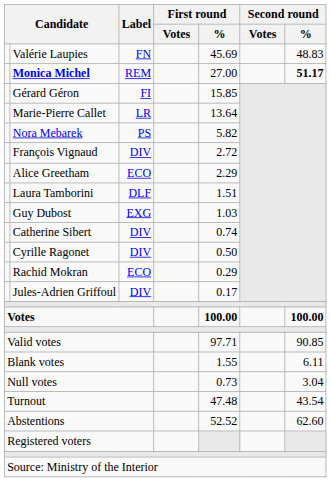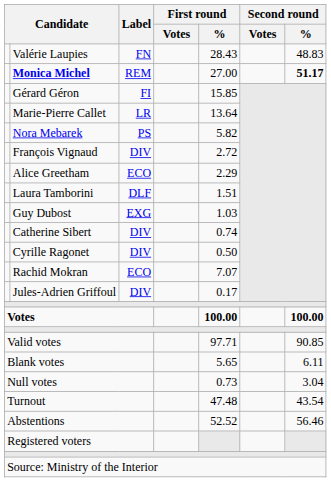Valérie Laupies | First round / %: 45.69 -> 28.43
Rachid Mokran | First round / %: 0.29 -> 7.07
Blank votes | First round / %: 1.55 -> 5.65
Abstentions | Second round / %: 62.60 -> 56.46
